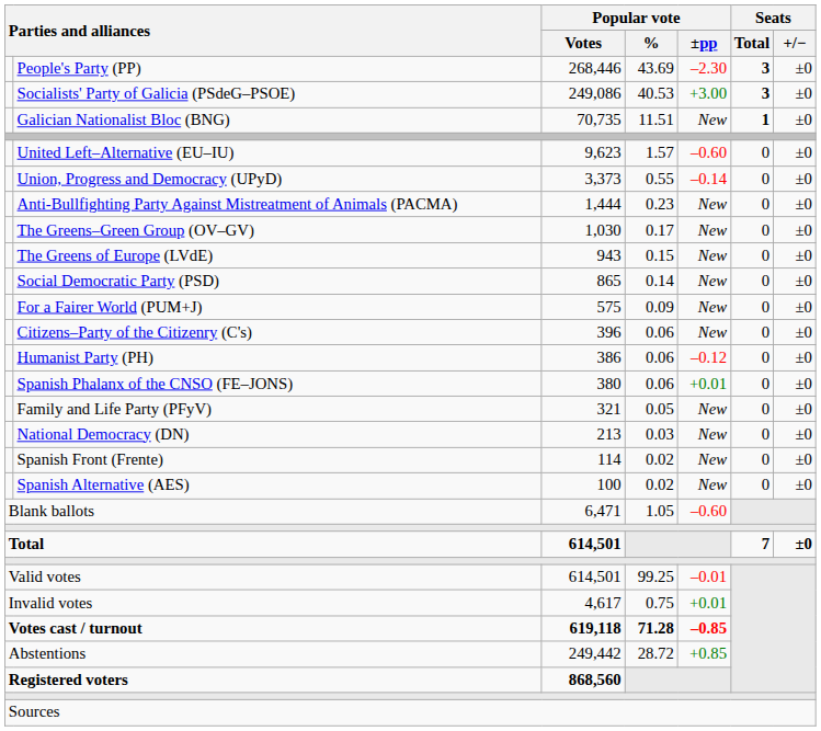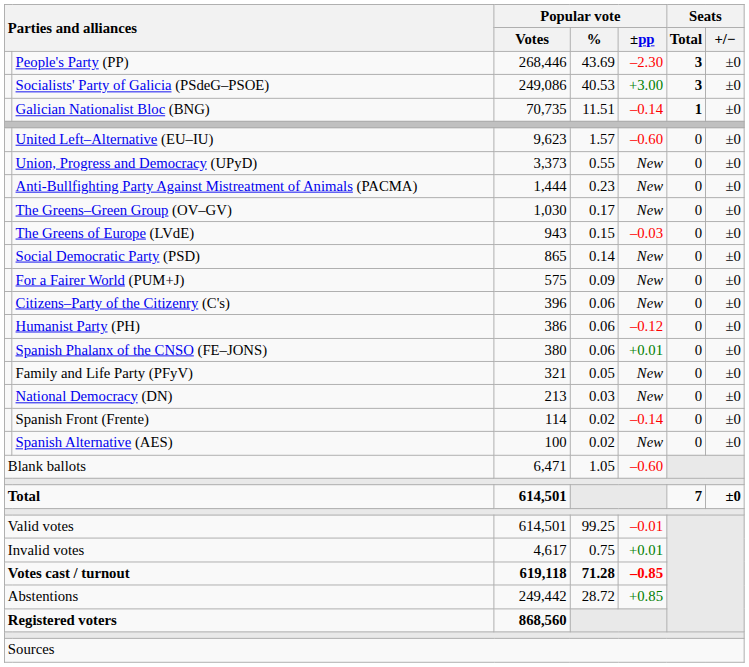Galician Nationalist Bloc (BNG) | Popular vote / ±pp: New -> –0.14
Union, Progress and Democracy (UPyD) | Popular vote / ±pp: –0.14 -> New
The Greens of Europe (LVdE) | Popular vote / ±pp: New -> –0.03
Spanish Front (Frente) | Popular vote / ±pp: New -> –0.14
